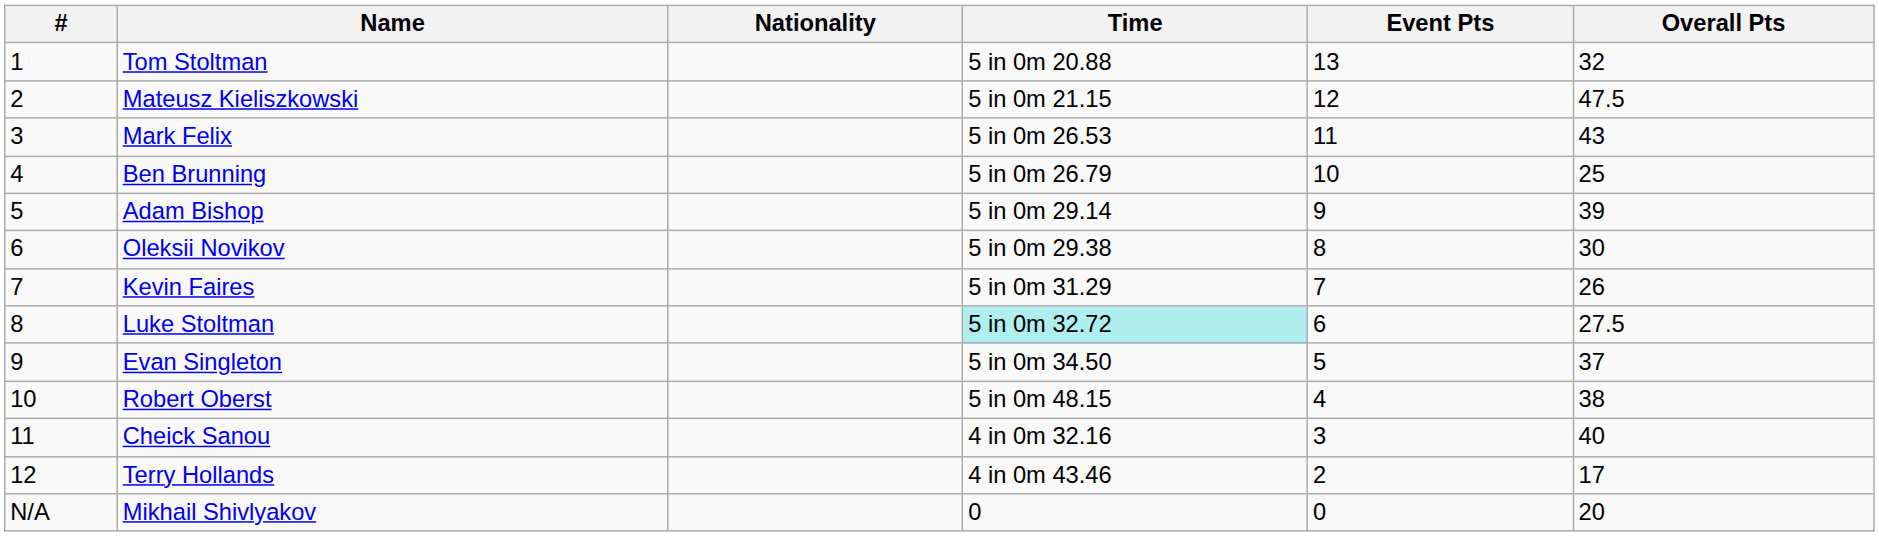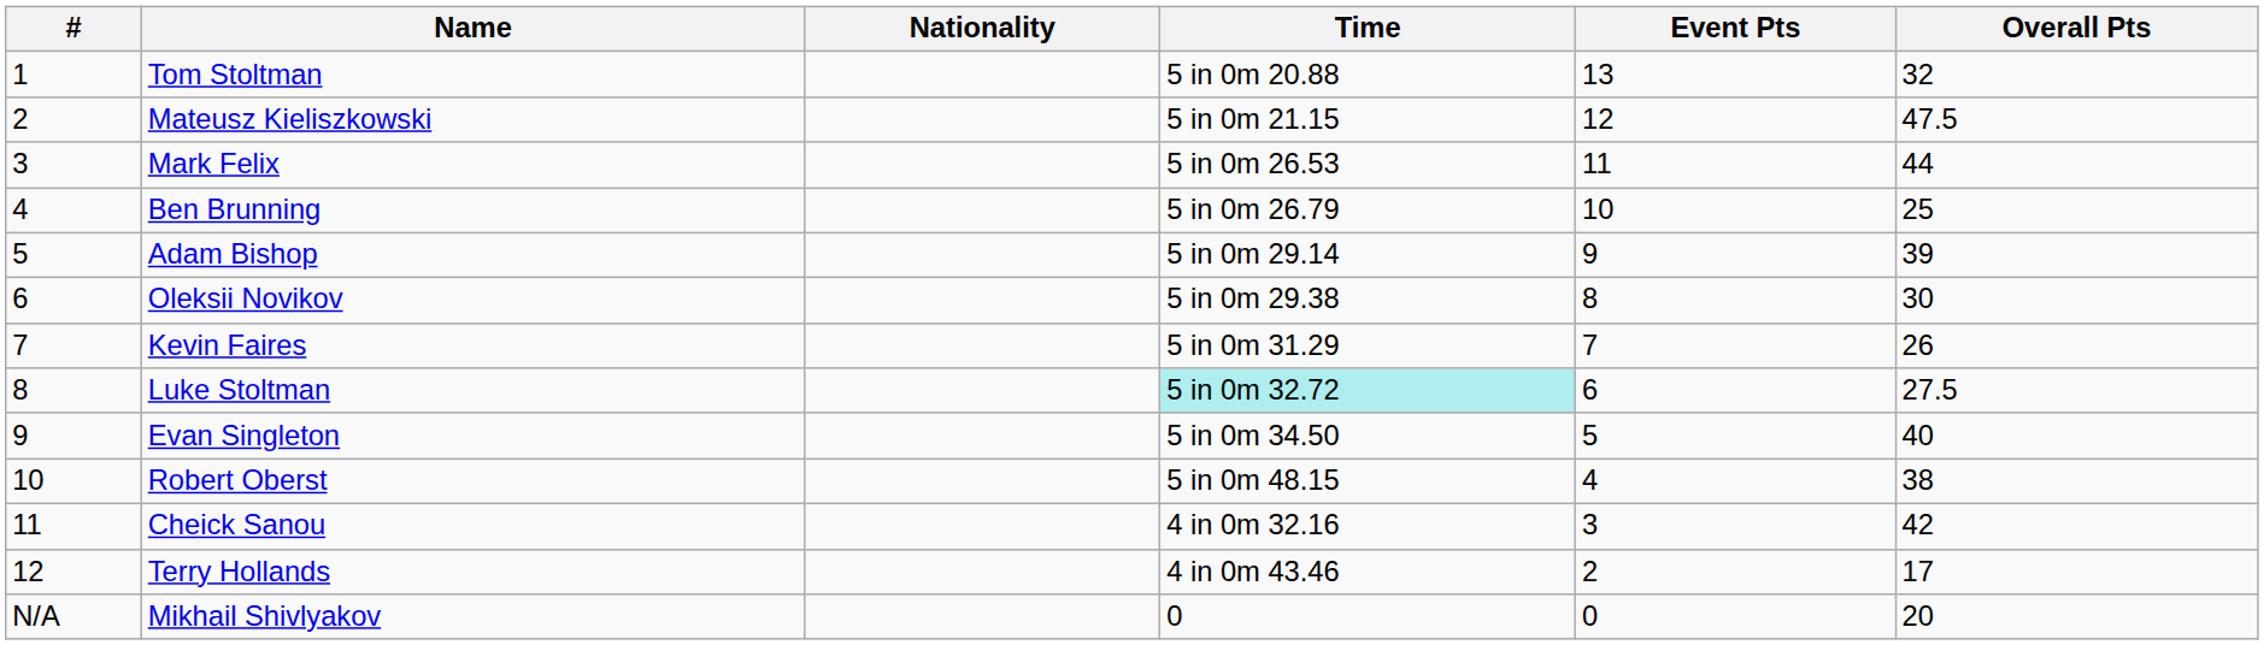Mark Felix | Overall Pts: 43 -> 44
Evan Singleton | Overall Pts: 37 -> 40
Cheick Sanou | Overall Pts: 40 -> 42
